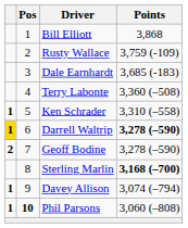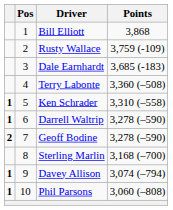Darrell Waltrip | column 1: gold background -> no background
Darrell Waltrip | Points: bold -> normal
Sterling Marlin | Points: bold -> normal
Phil Parsons | Pos: bold -> normal
